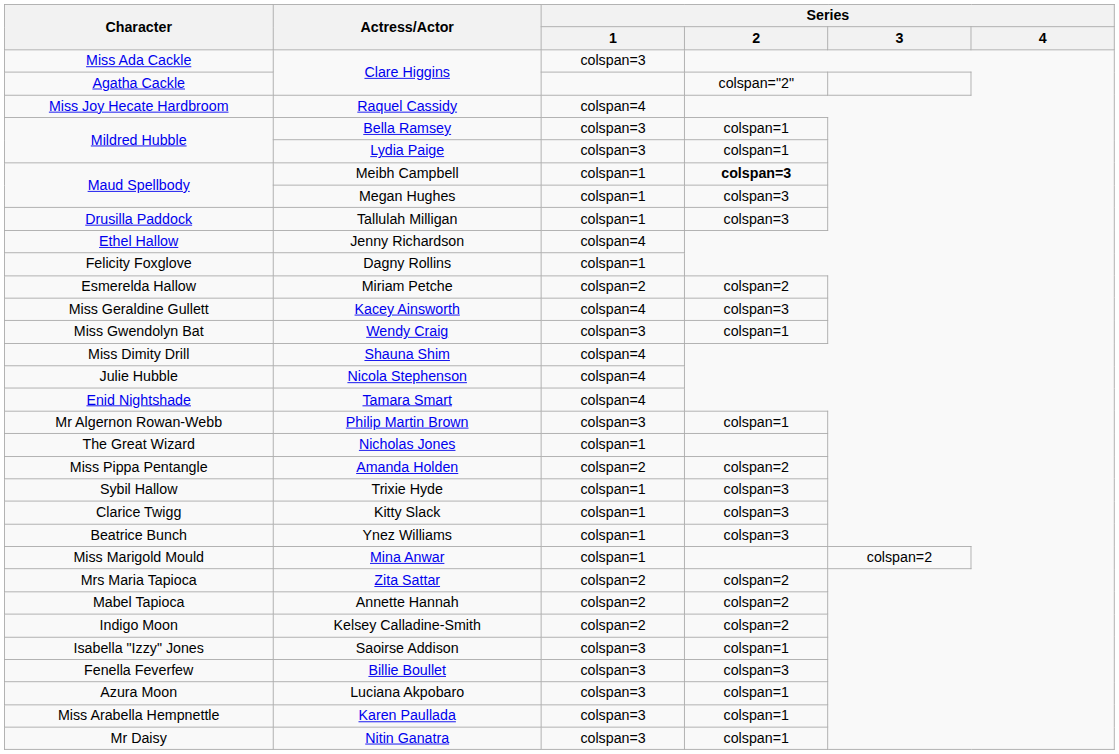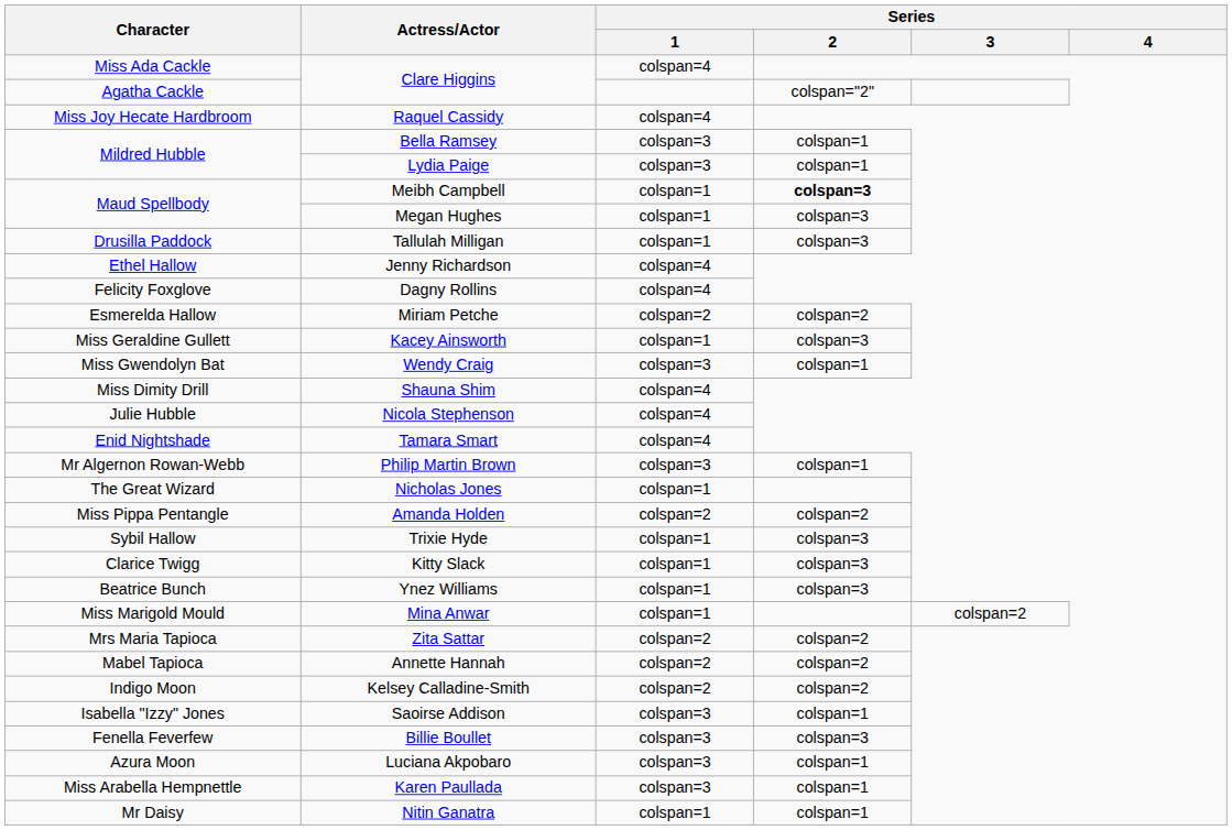Miss Ada Cackle / Clare Higgins | Series / 1: colspan=3 -> colspan=4
Dagny Rollins | Series / 1: colspan=1 -> colspan=4
Kacey Ainsworth | Series / 1: colspan=4 -> colspan=1
Nitin Ganatra | Series / 1: colspan=3 -> colspan=1
